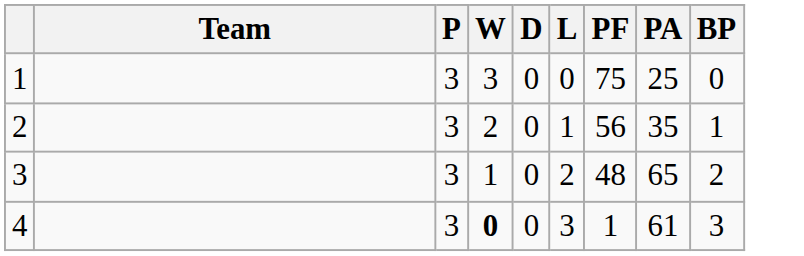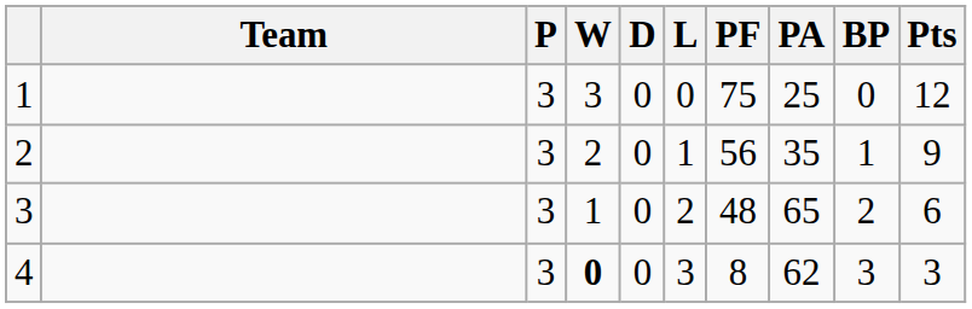+ column: Pts | 12 | 9 | 6 | 3
4 | PF: 1 -> 8
4 | PA: 61 -> 62
